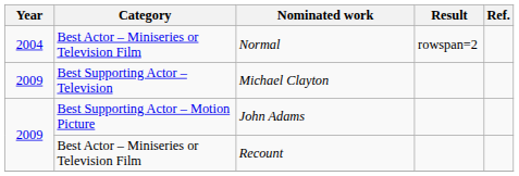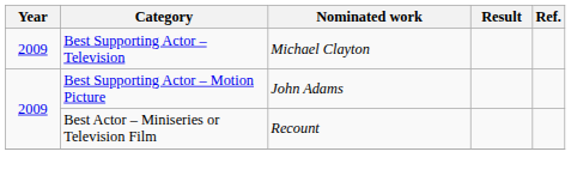- row: 2004 | Best Actor – Miniseries or Television Film | Normal | rowspan=2
